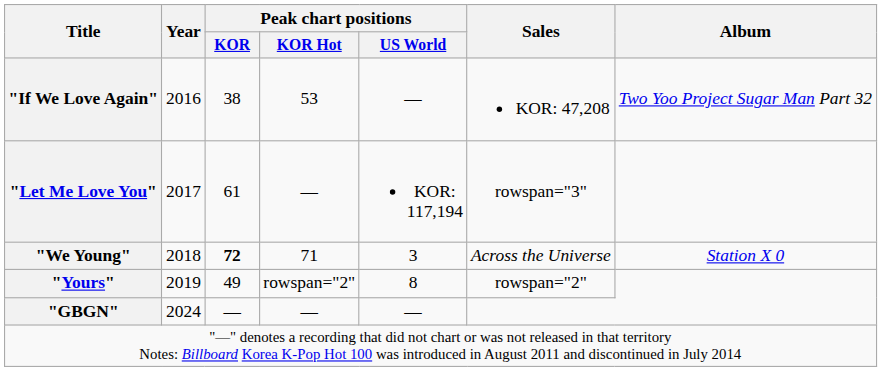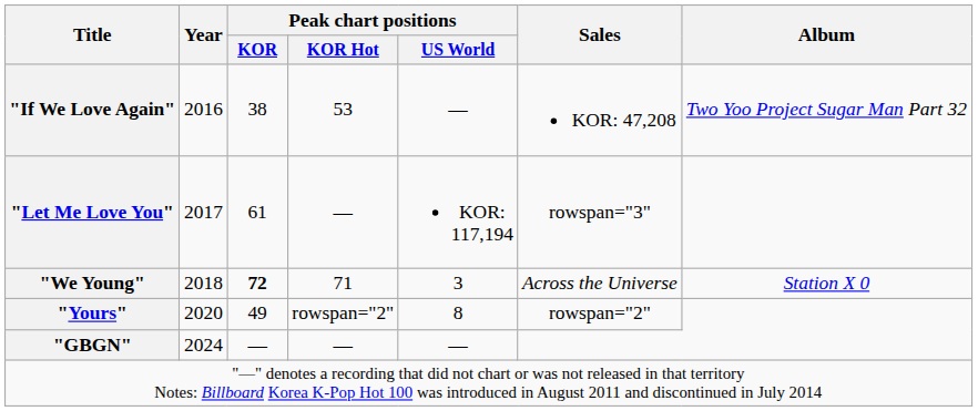"Yours" | Year: 2019 -> 2020
